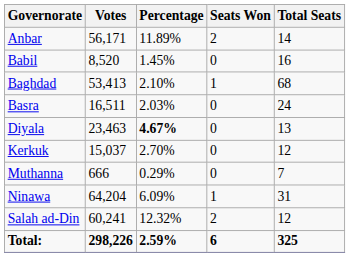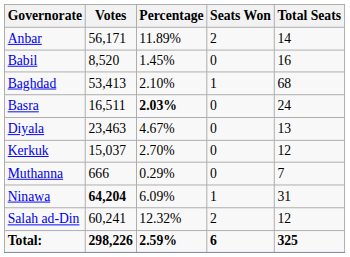Basra | Percentage: normal -> bold
Diyala | Percentage: bold -> normal
Ninawa | Votes: normal -> bold
